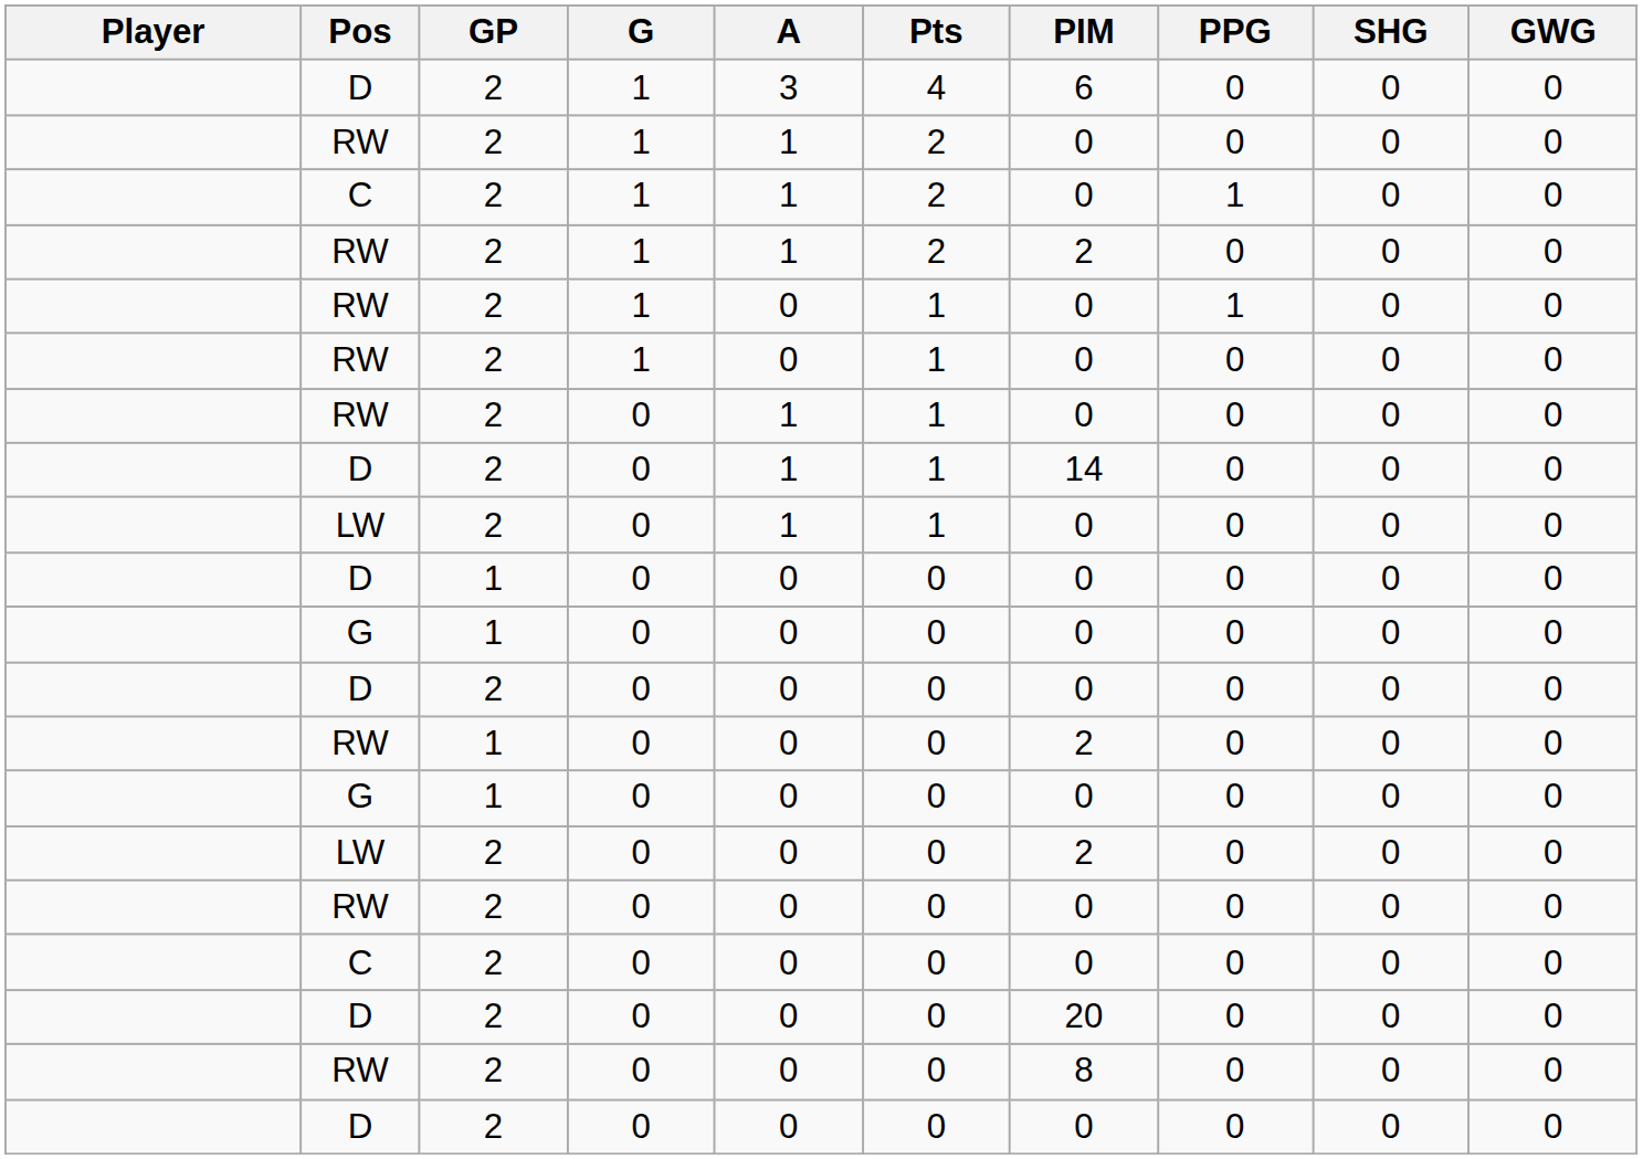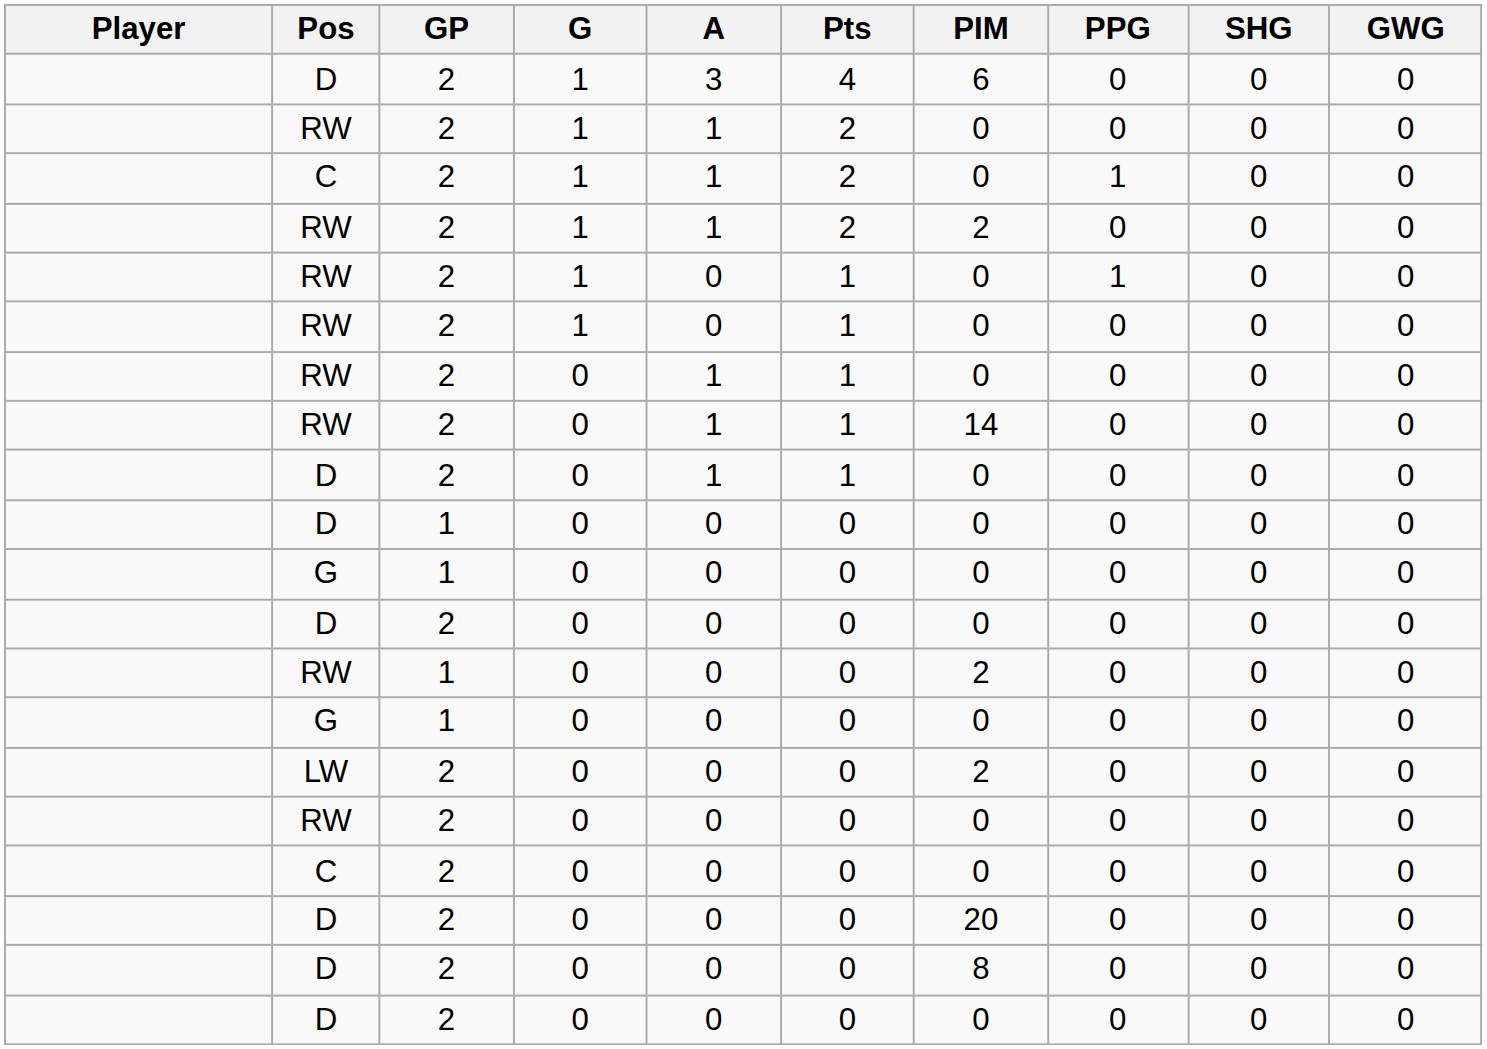row 9 | Pos: D -> RW
row 10 | Pos: LW -> D
row 20 | Pos: RW -> D
